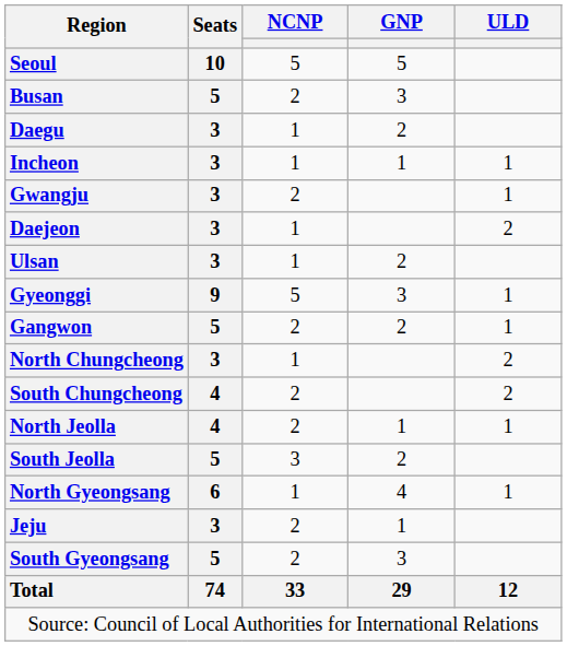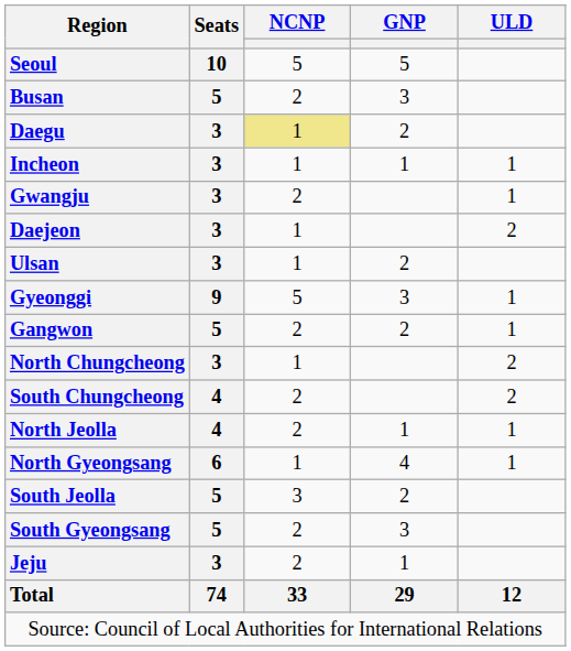Daegu | NCNP: no background -> khaki background
rows swapped: South Jeolla <-> North Gyeongsang
rows swapped: South Gyeongsang <-> Jeju
